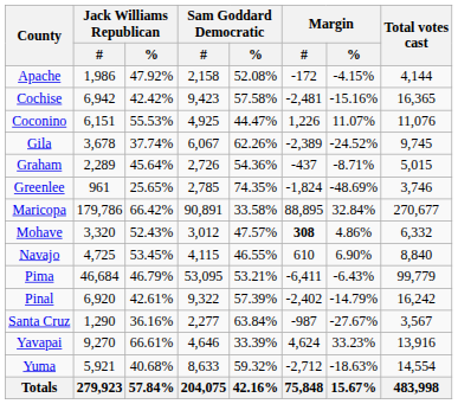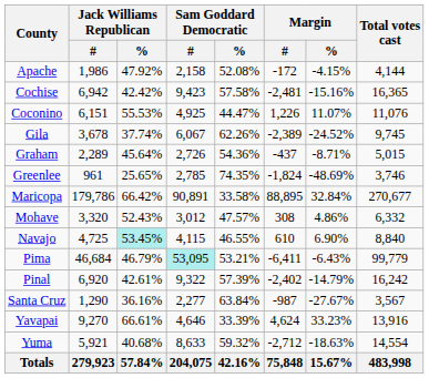Mohave | Margin / #: bold -> normal
Navajo | Jack Williams Republican / %: no background -> paleturquoise background
Pima | Sam Goddard Democratic / #: no background -> paleturquoise background
